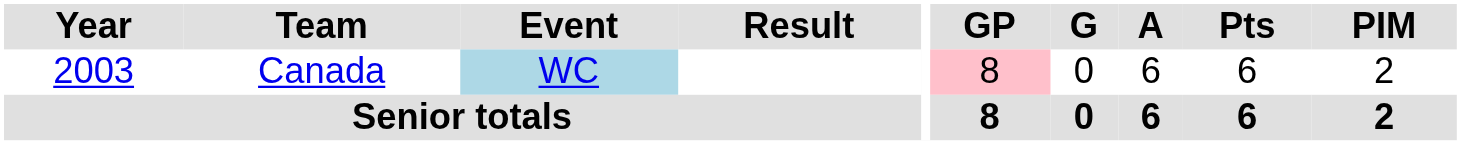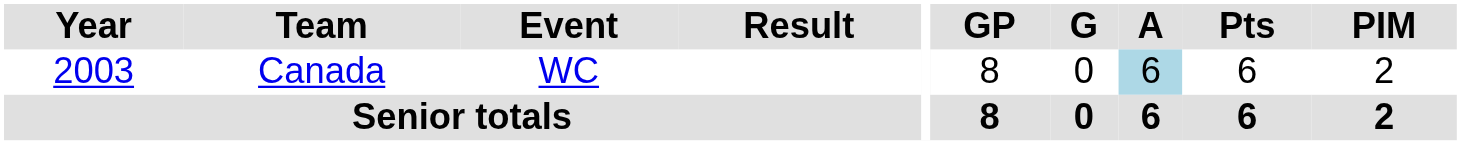Canada | Event: lightblue background -> no background
Canada | GP: pink background -> no background
Canada | A: no background -> lightblue background
